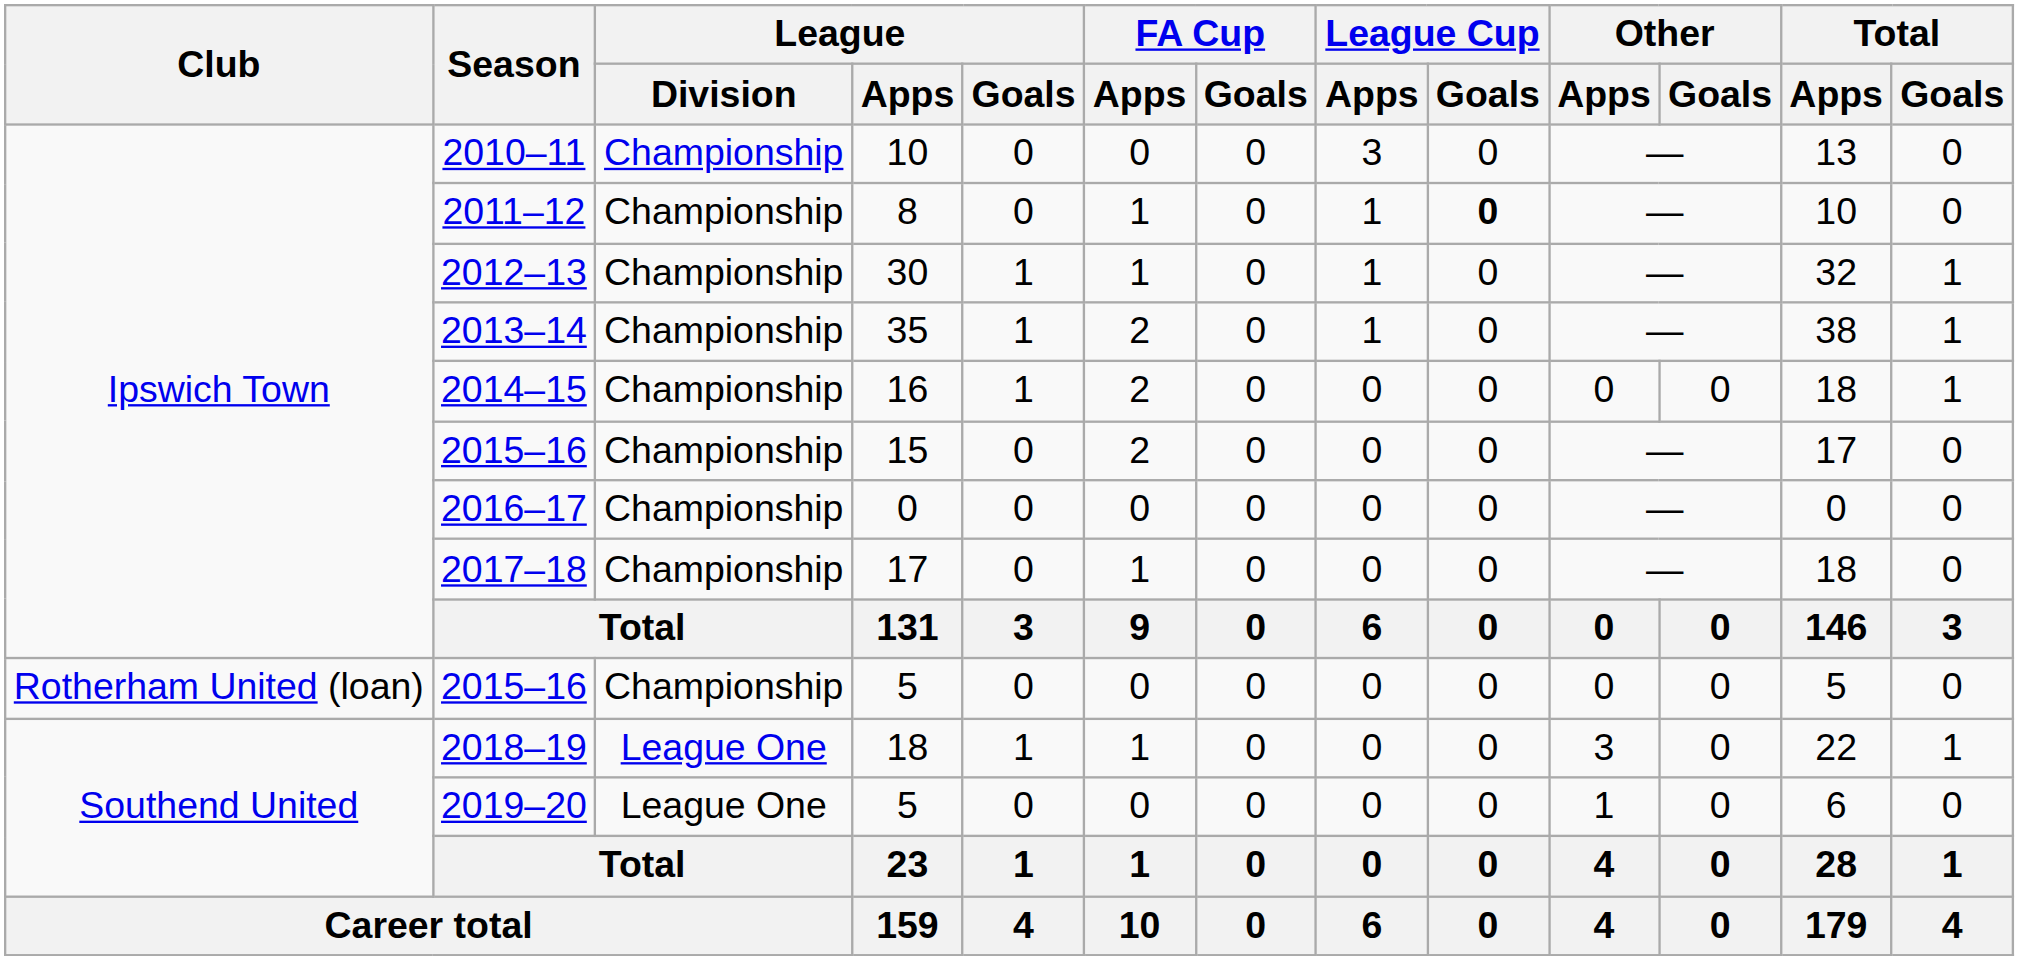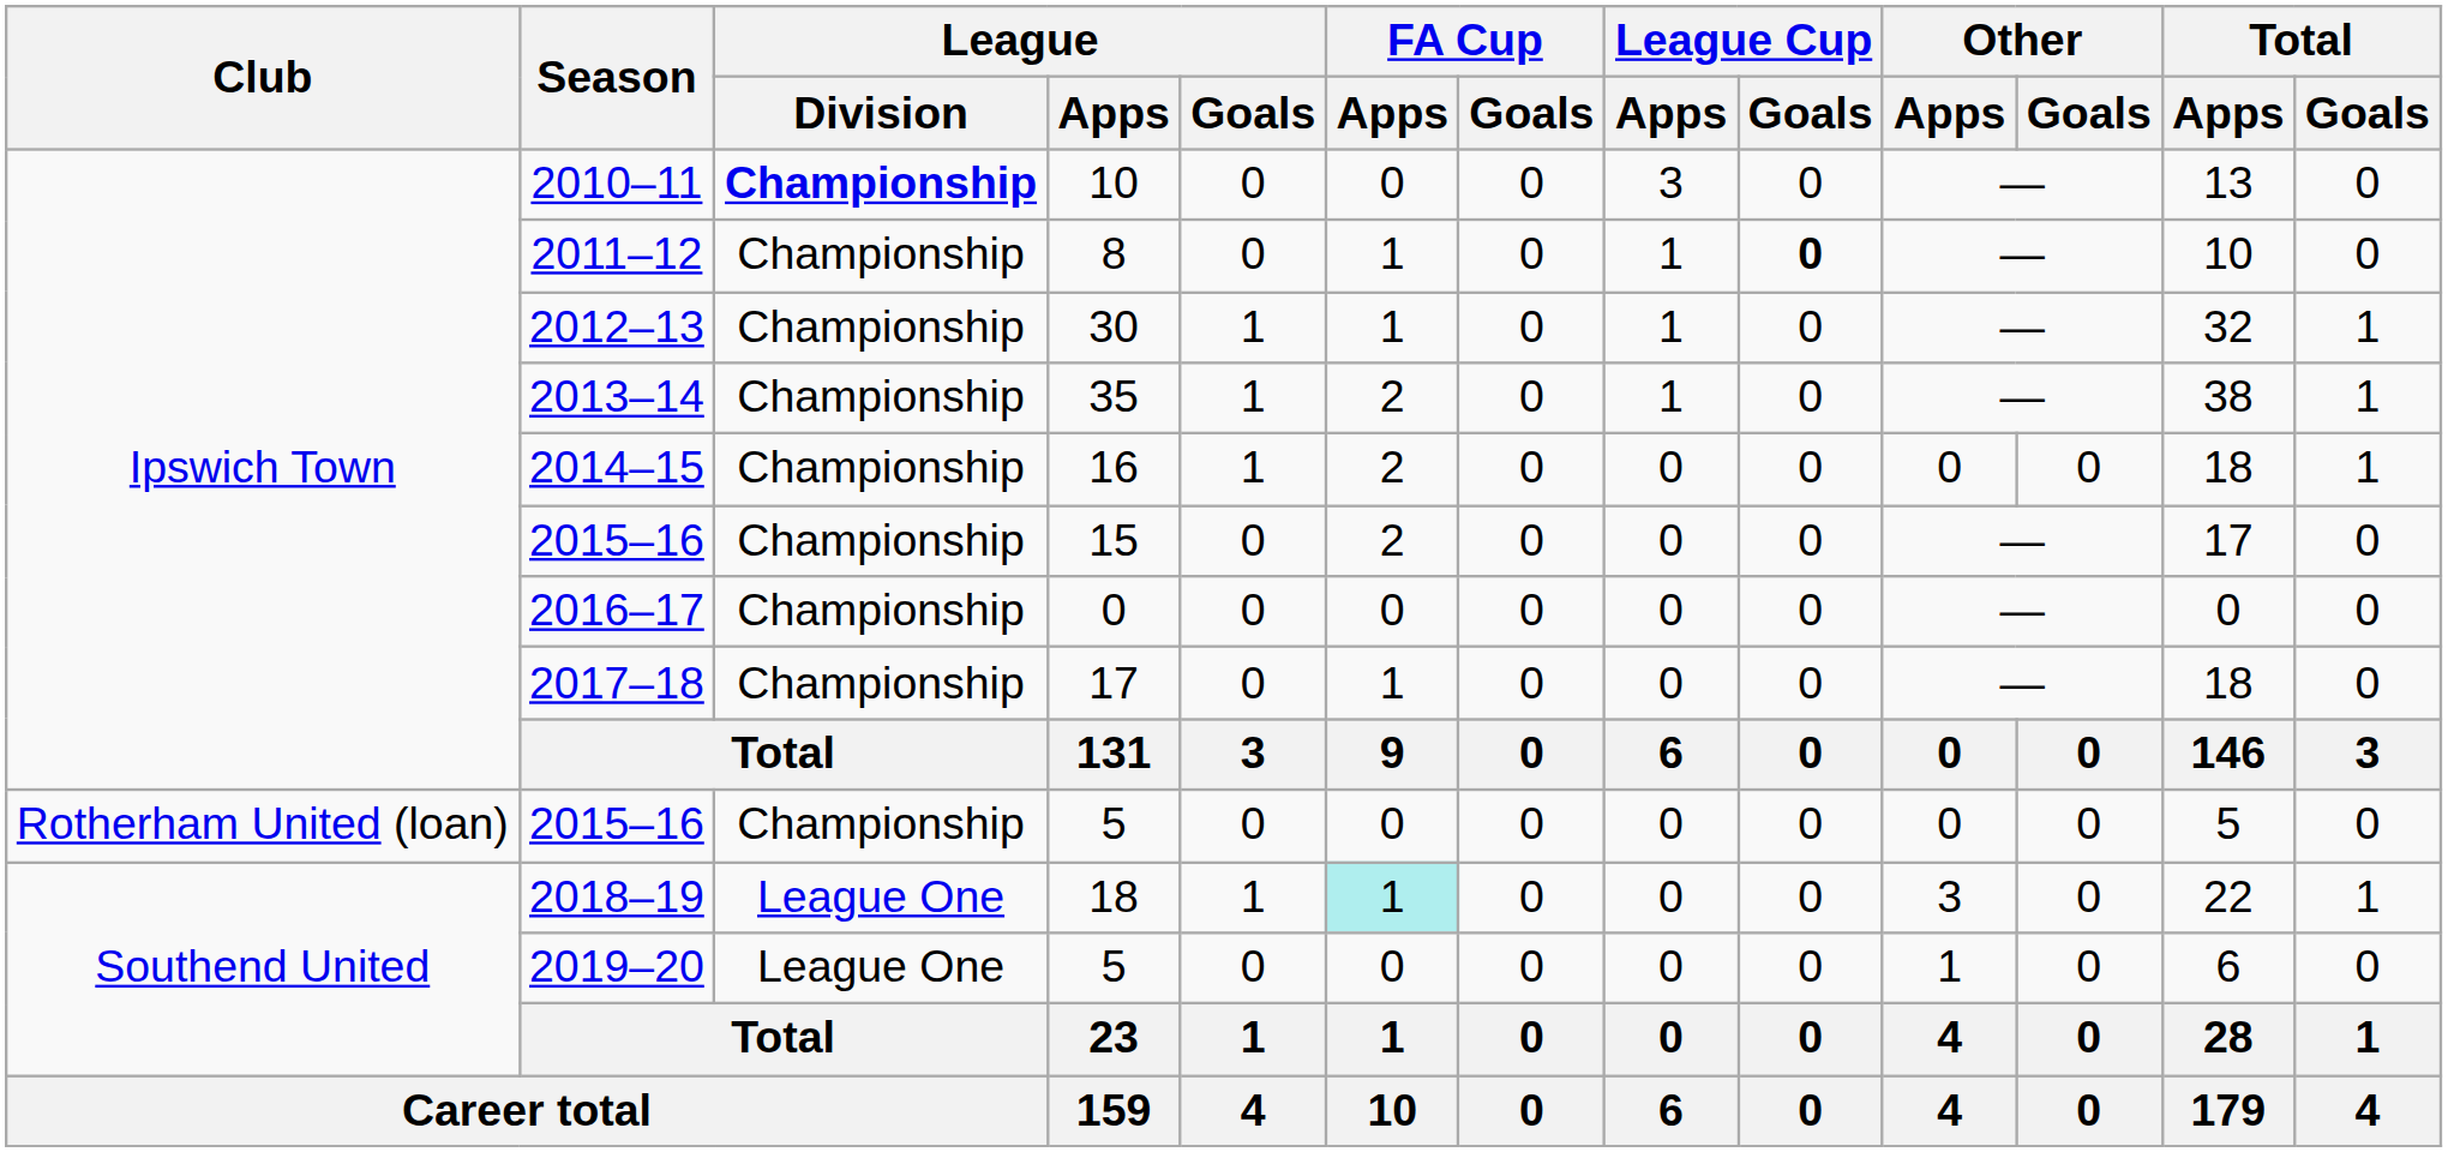2010–11 | League / Division: normal -> bold
2018–19 | FA Cup / Apps: no background -> paleturquoise background
